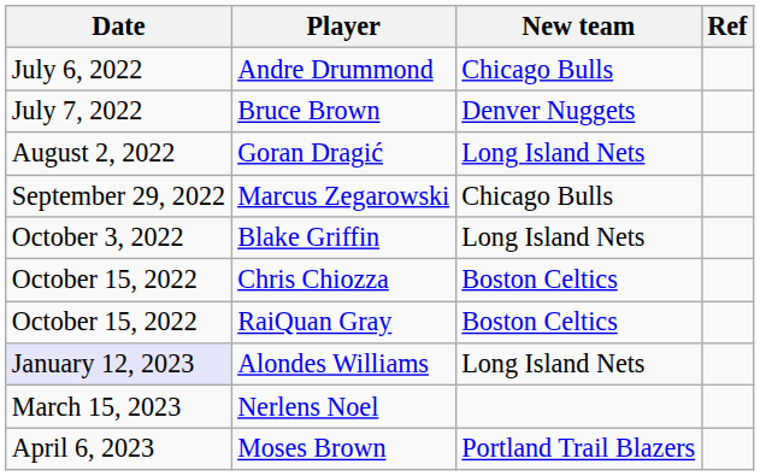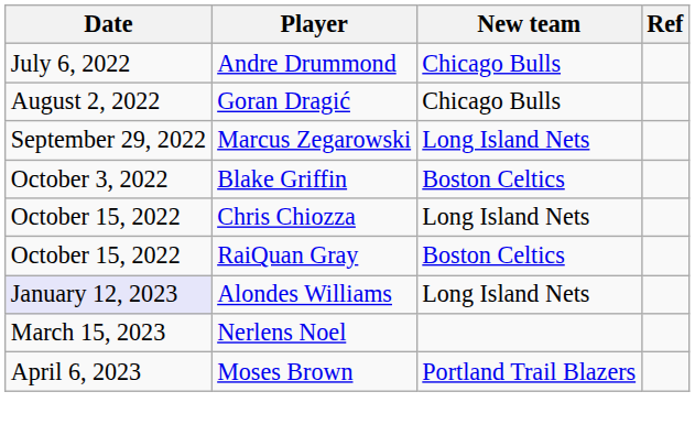- row: July 7, 2022 | Bruce Brown | Denver Nuggets
Goran Dragić | New team: Long Island Nets -> Chicago Bulls
Marcus Zegarowski | New team: Chicago Bulls -> Long Island Nets
Blake Griffin | New team: Long Island Nets -> Boston Celtics
Chris Chiozza | New team: Boston Celtics -> Long Island Nets
